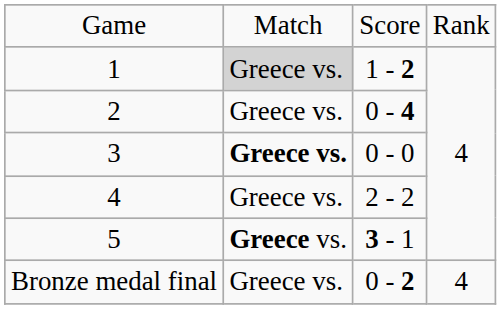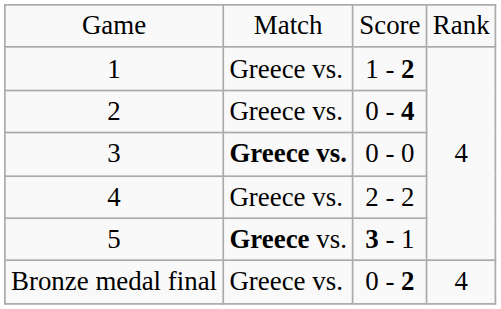1 | column 2: lightgrey background -> no background
